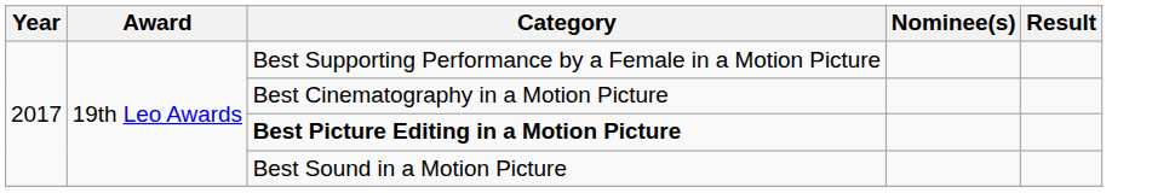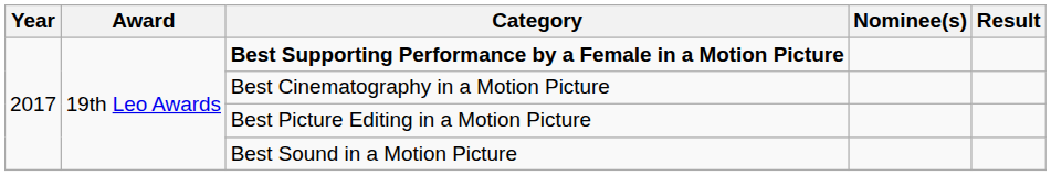Best Supporting Performance by a Female in a Motion Picture | Category: normal -> bold
Best Picture Editing in a Motion Picture | Category: bold -> normal
